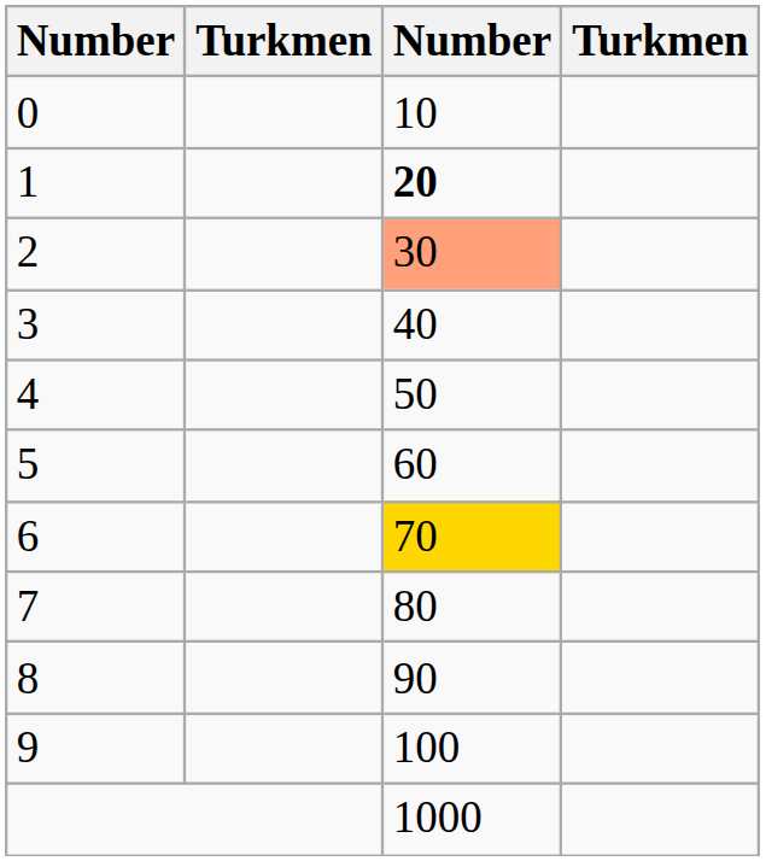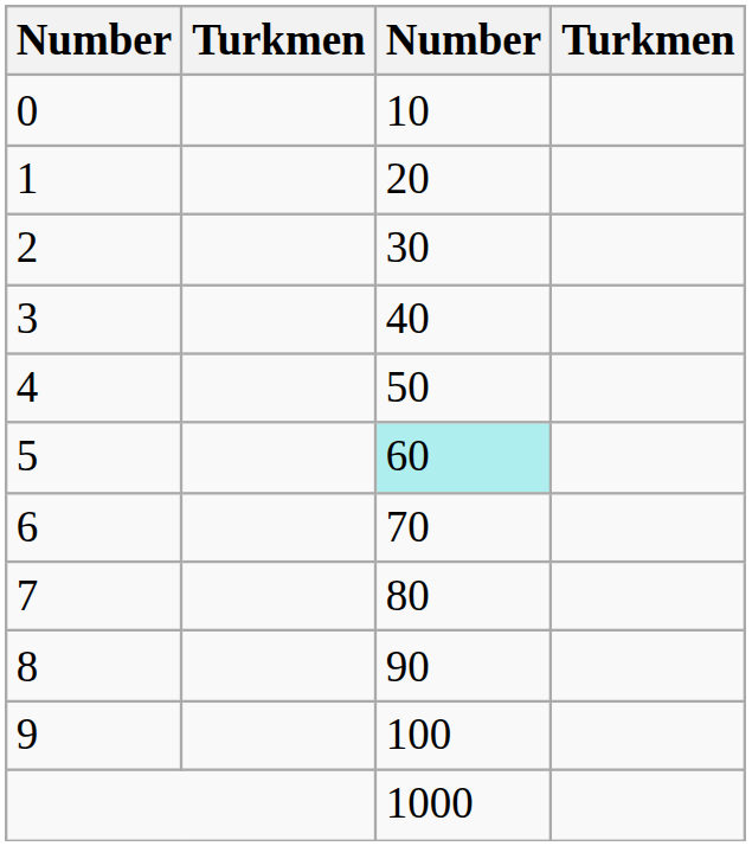1 | column 3: bold -> normal
2 | column 3: lightsalmon background -> no background
5 | column 3: no background -> paleturquoise background
6 | column 3: gold background -> no background
